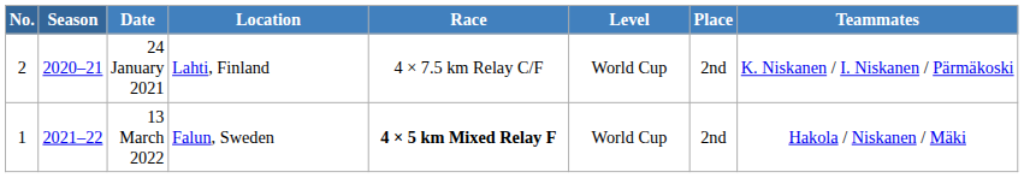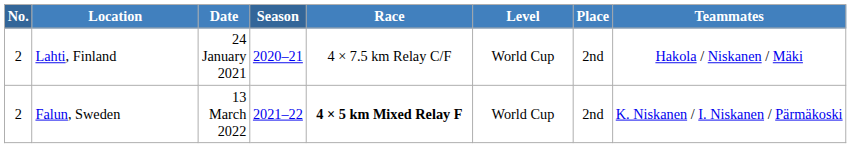columns swapped: Season <-> Location
24 January 2021 | Teammates: K. Niskanen / I. Niskanen / Pärmäkoski -> Hakola / Niskanen / Mäki
13 March 2022 | No.: 1 -> 2
13 March 2022 | Teammates: Hakola / Niskanen / Mäki -> K. Niskanen / I. Niskanen / Pärmäkoski
